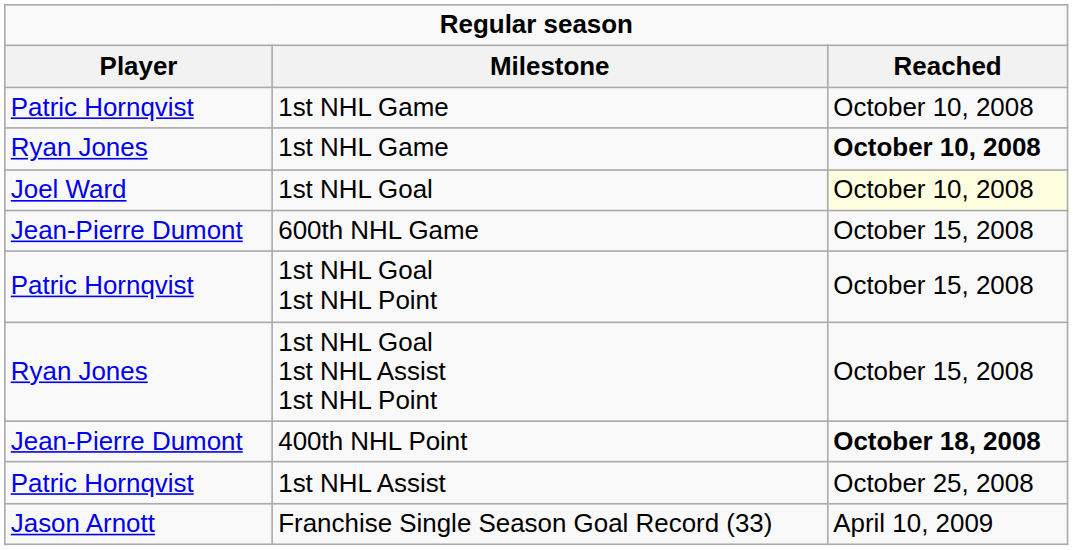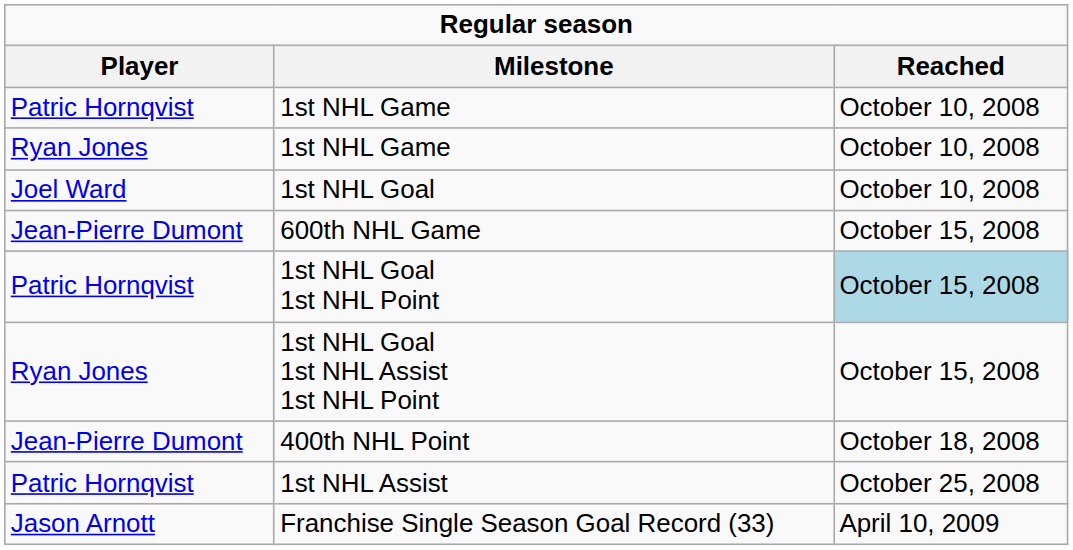Ryan Jones / 1st NHL Game | Reached: bold -> normal
1st NHL Goal | Reached: lightyellow background -> no background
1st NHL Goal 1st NHL Point | Reached: no background -> lightblue background
400th NHL Point | Reached: bold -> normal
